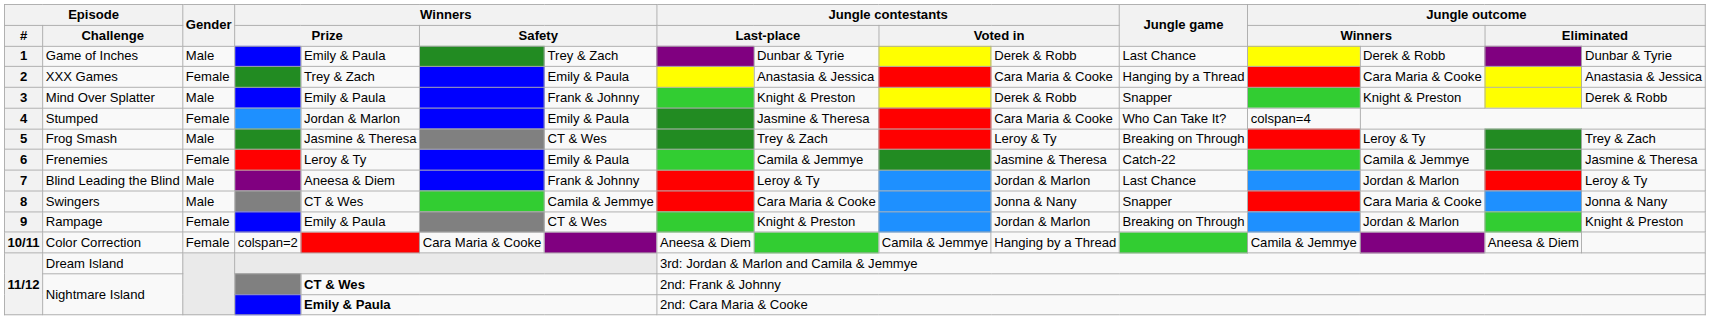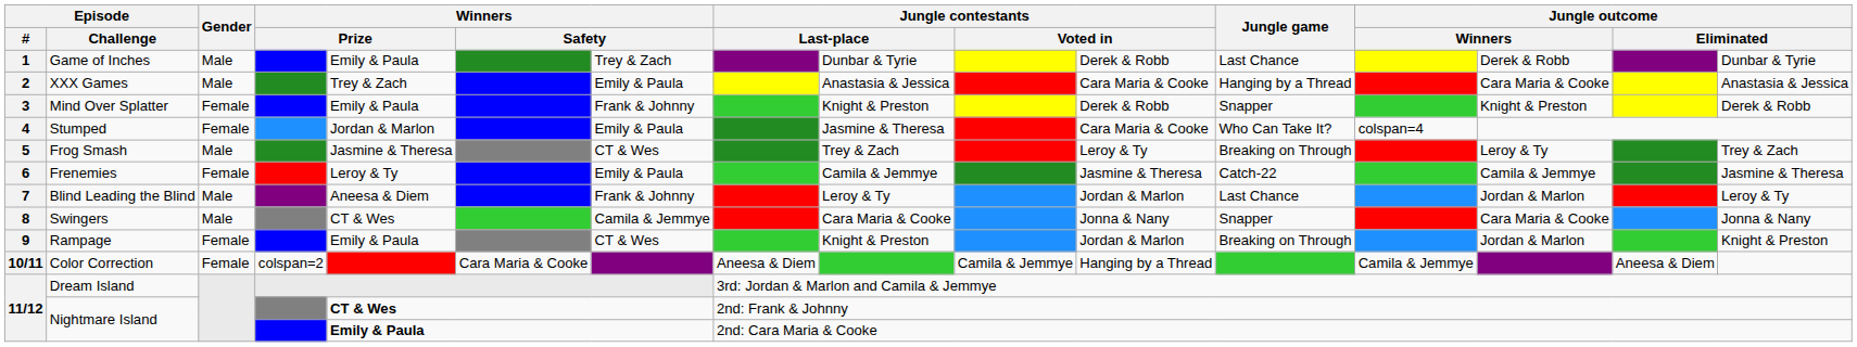XXX Games | Gender: Female -> Male
Mind Over Splatter | Gender: Male -> Female
